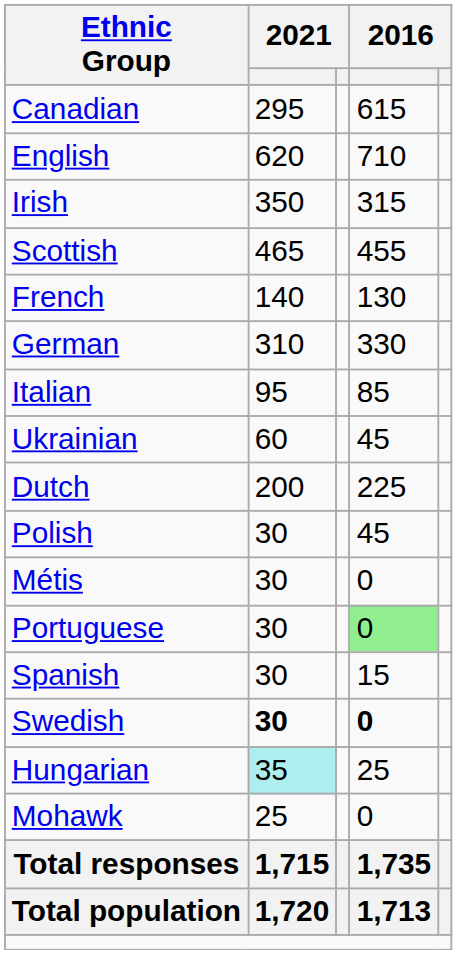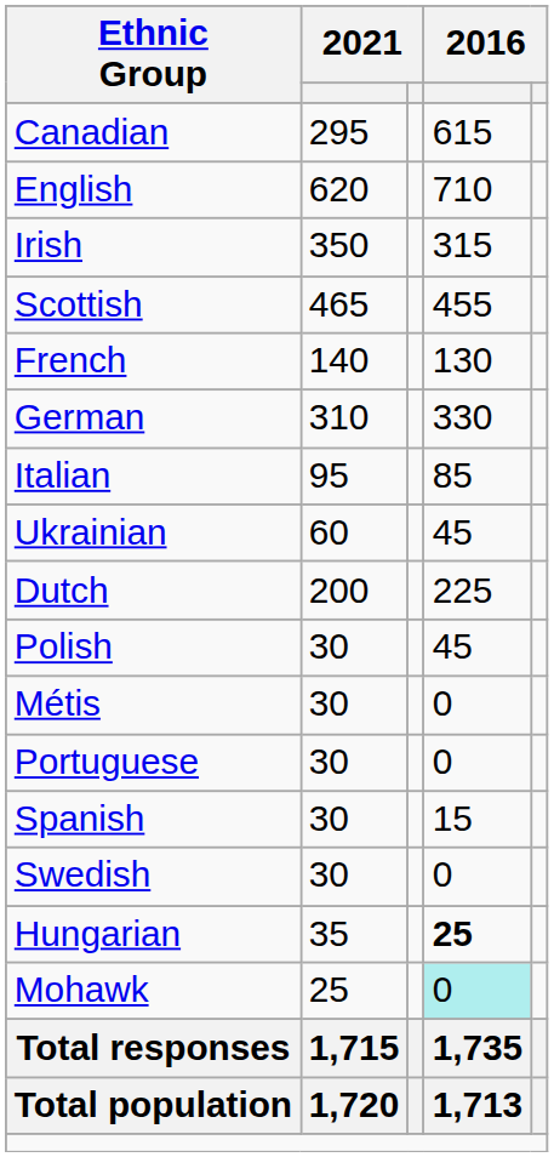Portuguese | column 4: lightgreen background -> no background
Swedish | column 2: bold -> normal
Swedish | column 4: bold -> normal
Hungarian | column 2: paleturquoise background -> no background
Hungarian | column 4: normal -> bold
Mohawk | column 4: no background -> paleturquoise background
